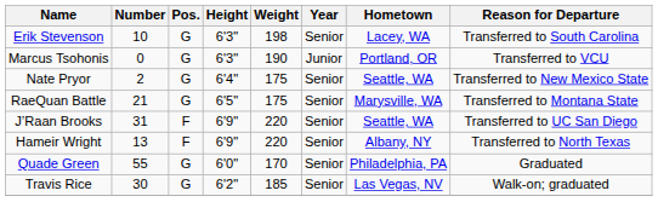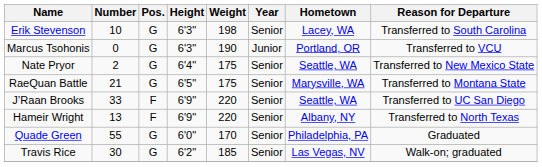J’Raan Brooks | Number: 31 -> 33
